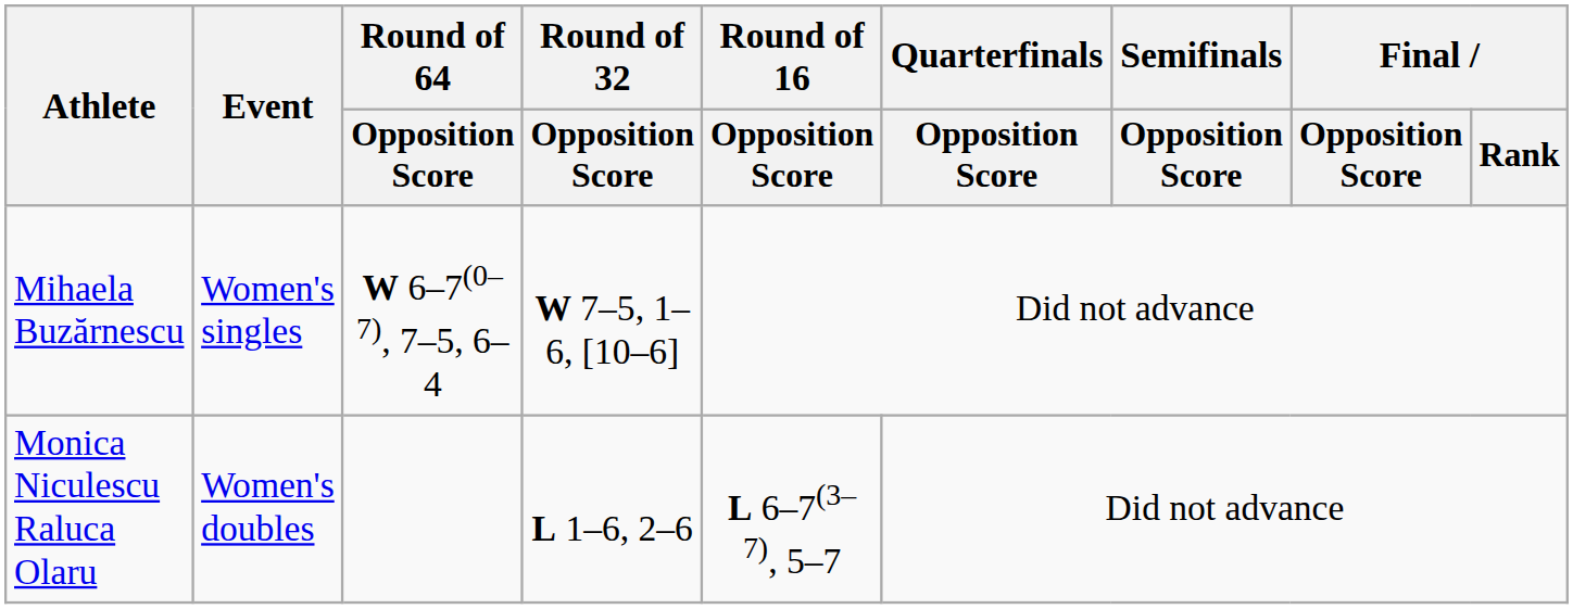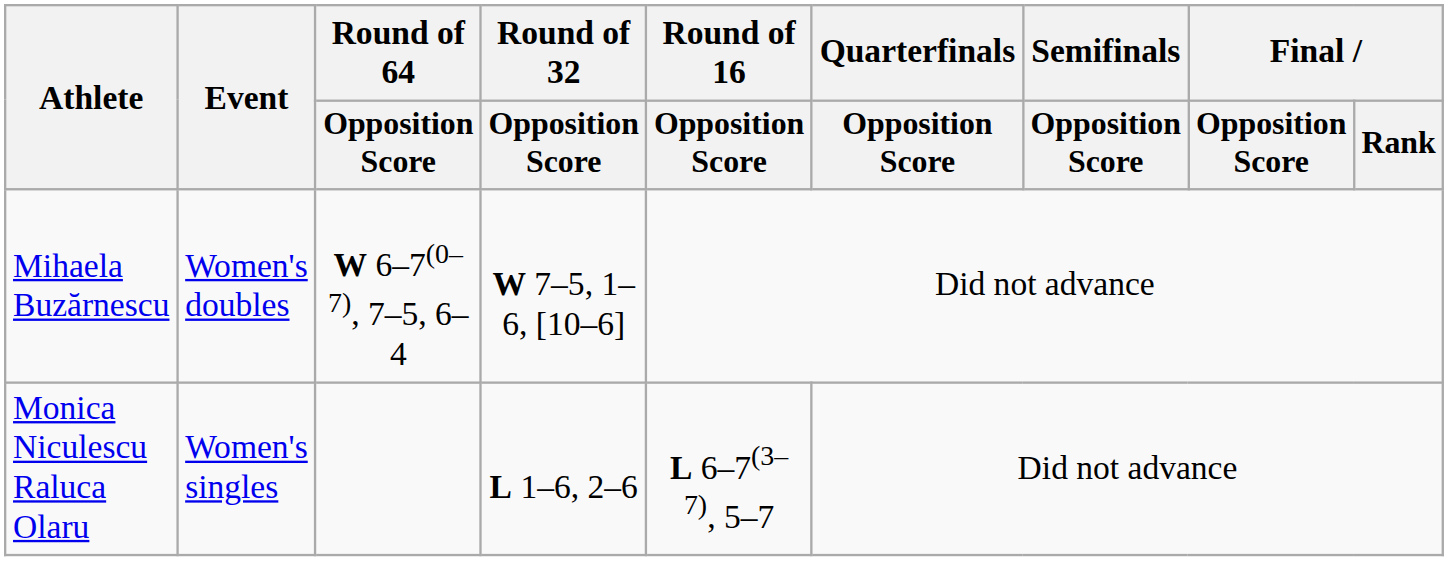Mihaela Buzărnescu | Event: Women's singles -> Women's doubles
Monica Niculescu Raluca Olaru | Event: Women's doubles -> Women's singles
